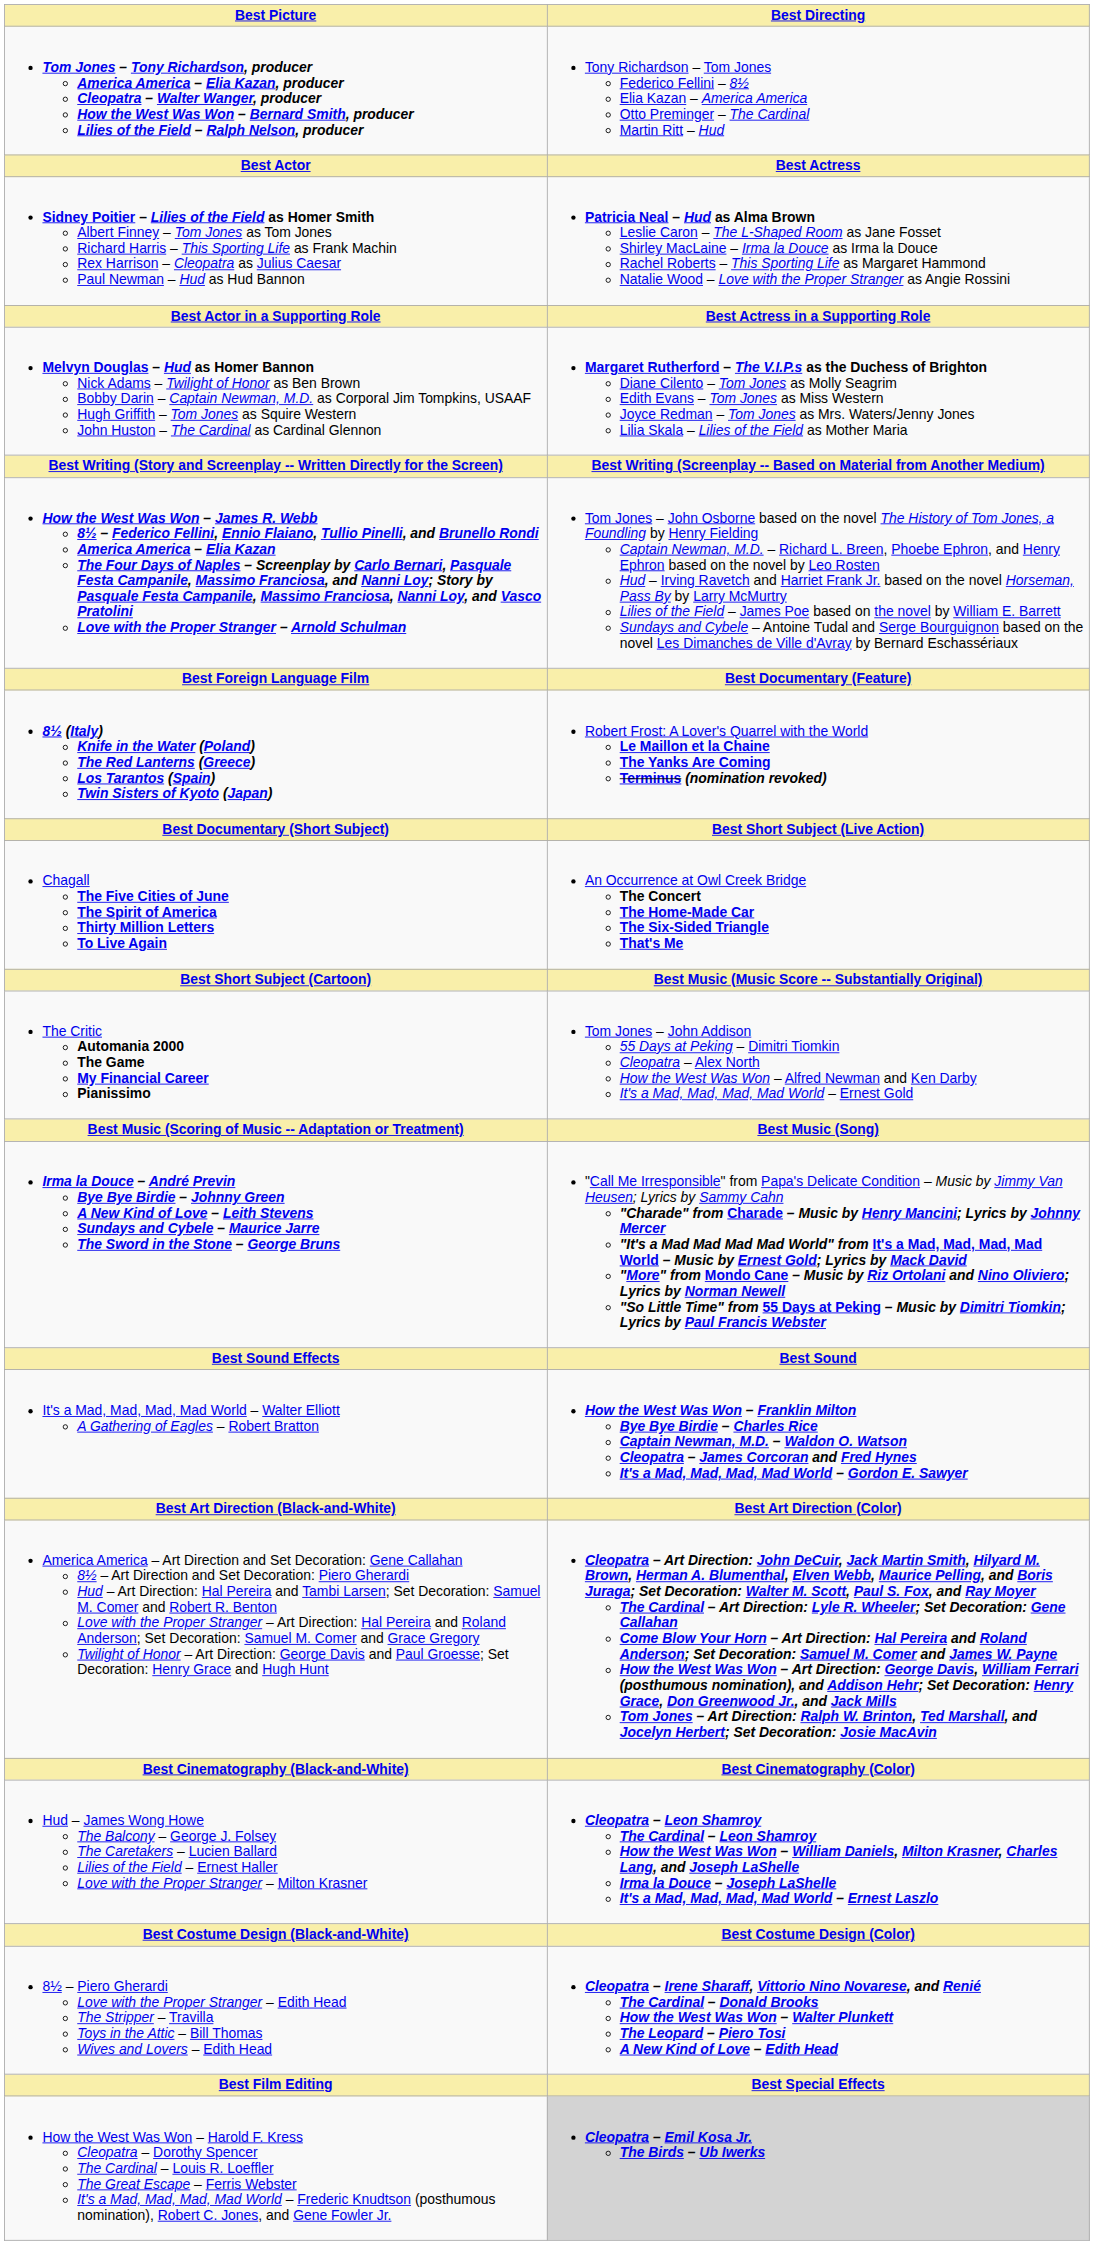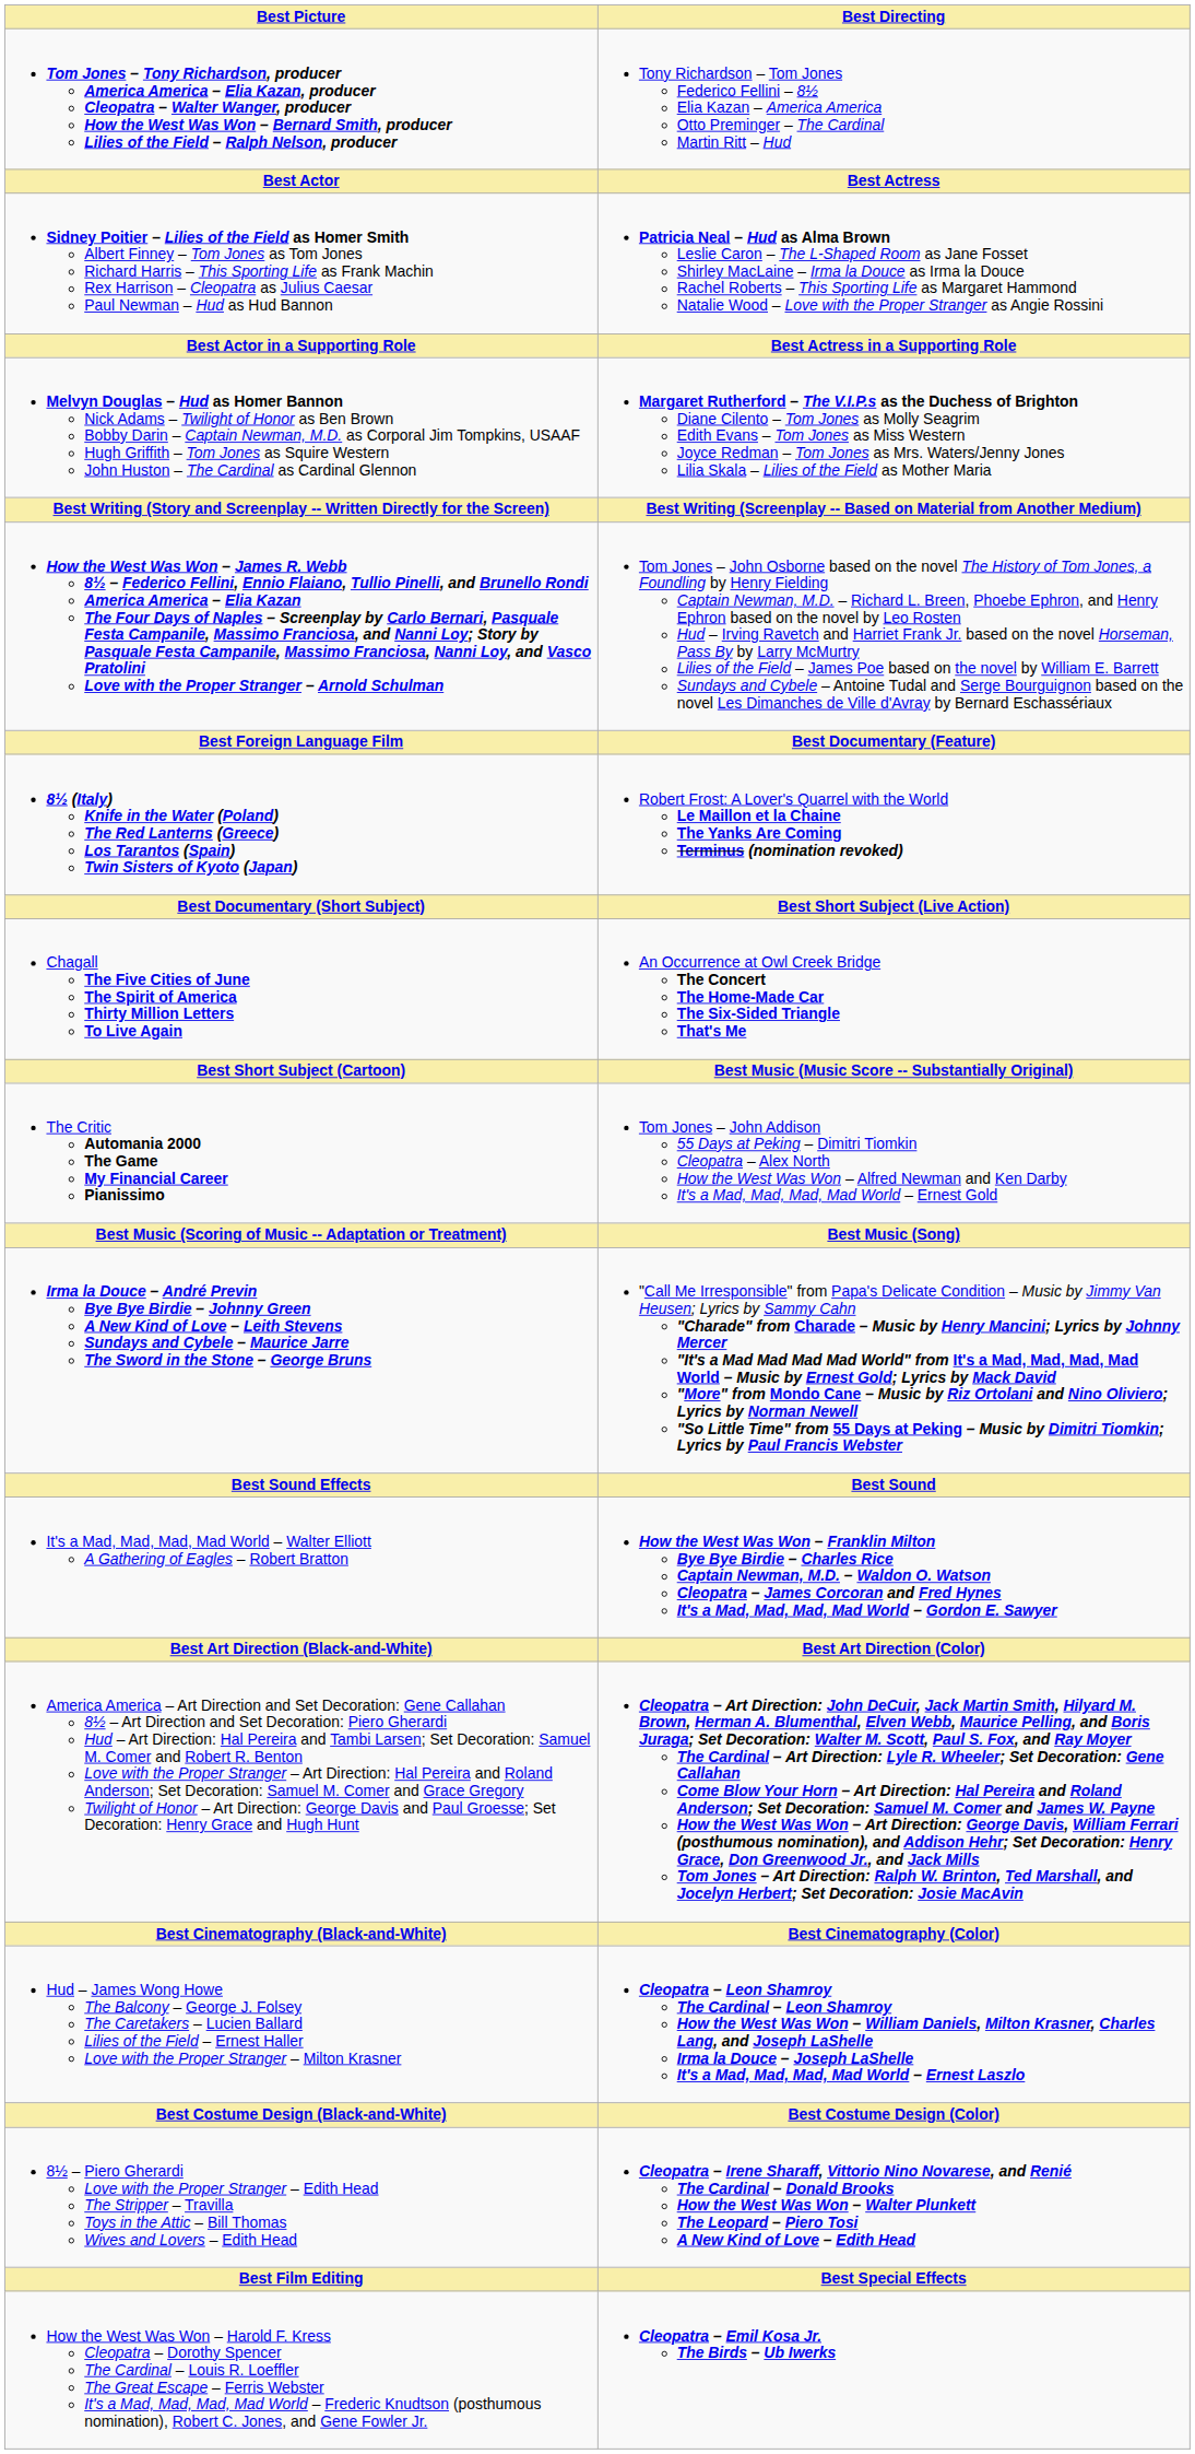row 26 | Best Directing: lightgrey background -> no background
